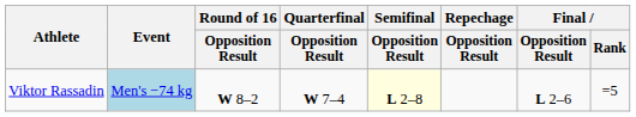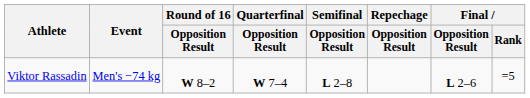Viktor Rassadin | Event: lightblue background -> no background
Viktor Rassadin | Semifinal / Opposition Result: lightyellow background -> no background
